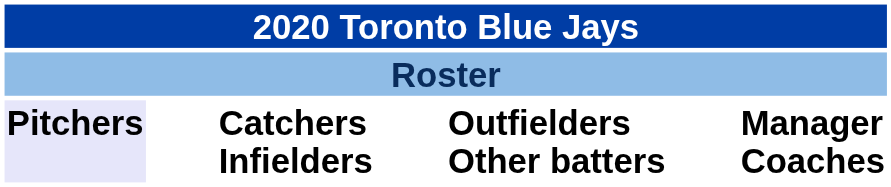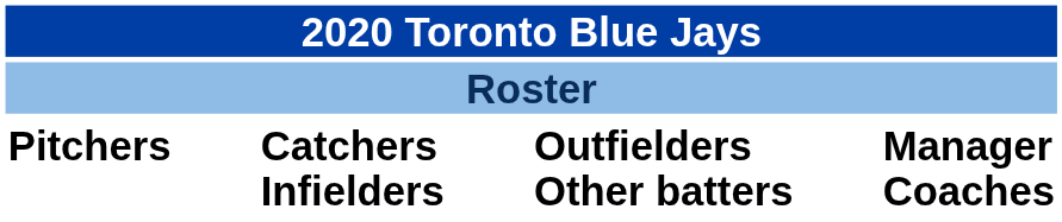Pitchers | column 1: lavender background -> no background
